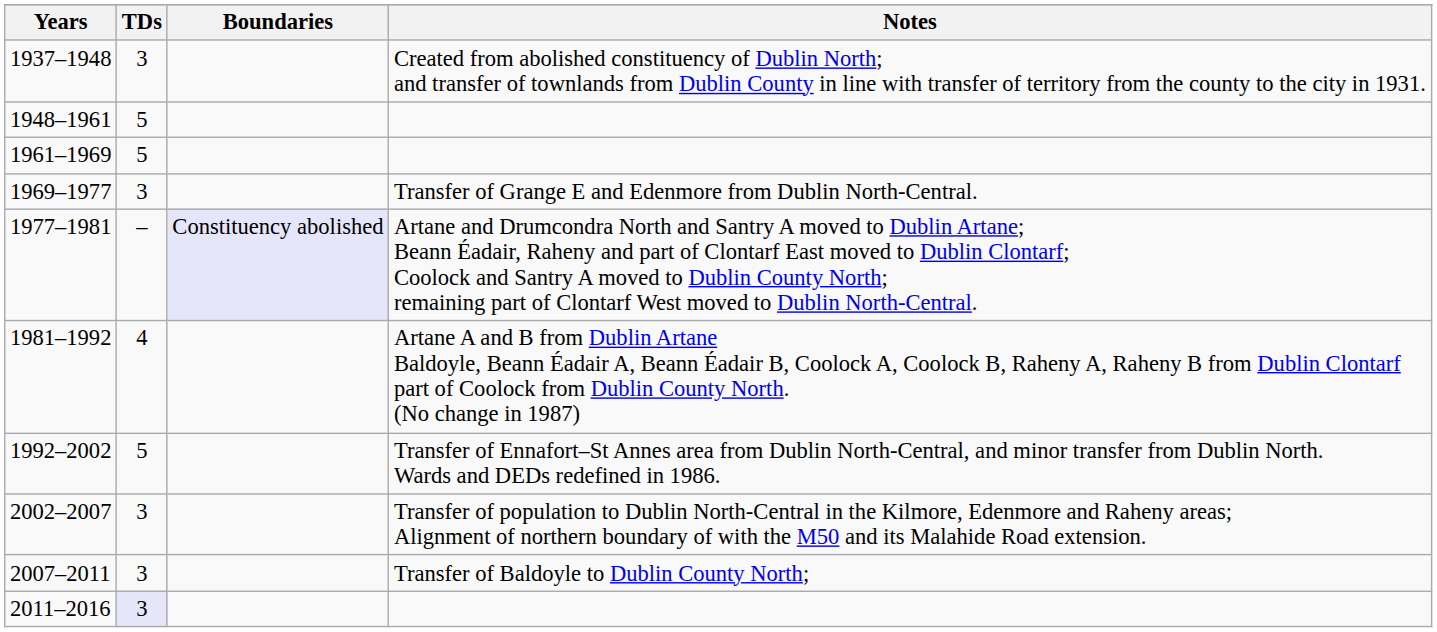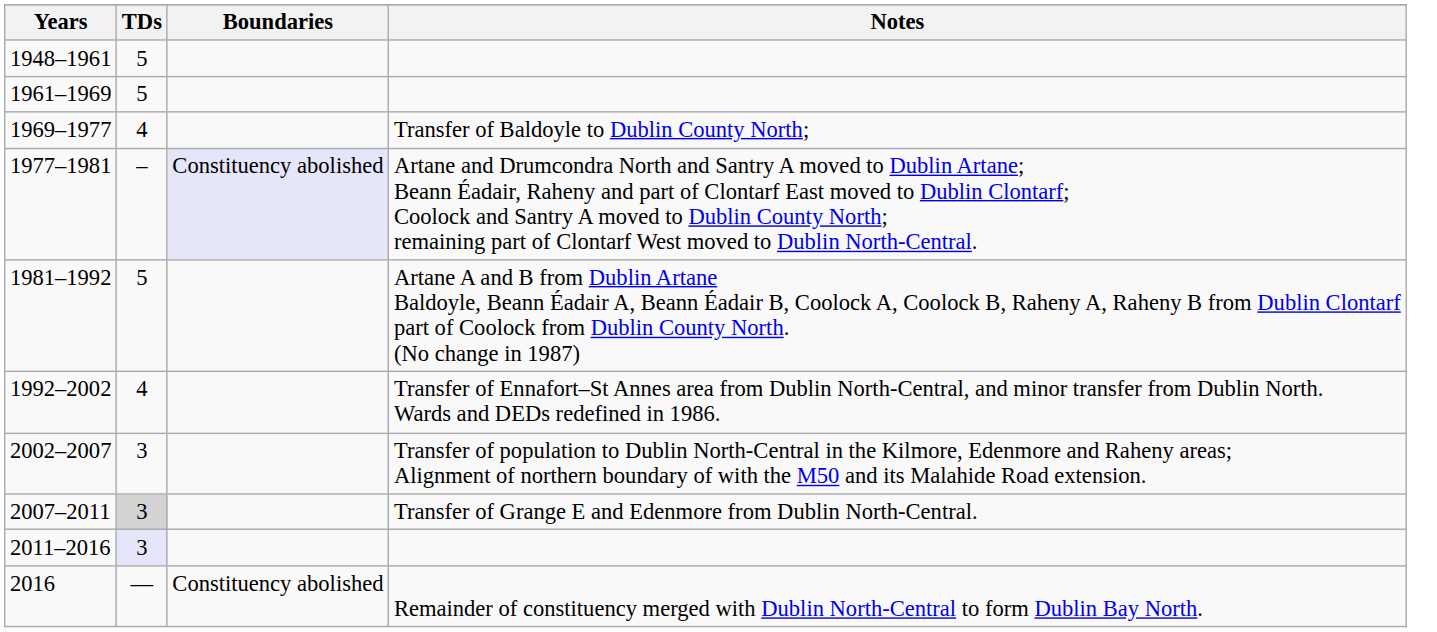- row: 1937–1948 | 3 | Created from abolished constituency of Dublin North; and transfer of townlands from Dublin County in line with transfer of territory from the county to the city in 1931.
1969–1977 | TDs: 3 -> 4
1969–1977 | Notes: Transfer of Grange E and Edenmore from Dublin North-Central. -> Transfer of Baldoyle to Dublin County North;
1981–1992 | TDs: 4 -> 5
1992–2002 | TDs: 5 -> 4
2007–2011 | TDs: no background -> lightgrey background
2007–2011 | Notes: Transfer of Baldoyle to Dublin County North; -> Transfer of Grange E and Edenmore from Dublin North-Central.
+ row: 2016 | — | Constituency abolished | Remainder of constituency merged with Dublin North-Central to form Dublin Bay North.
